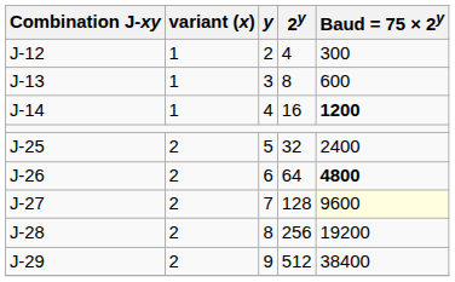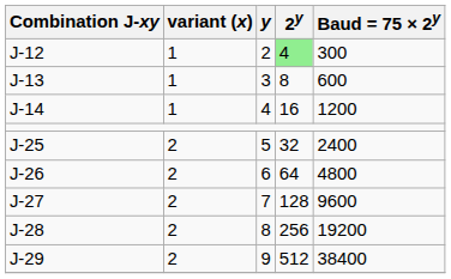J-12 | 2y: no background -> lightgreen background
J-14 | Baud = 75 × 2y: bold -> normal
J-26 | Baud = 75 × 2y: bold -> normal
J-27 | Baud = 75 × 2y: lightyellow background -> no background
